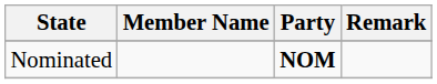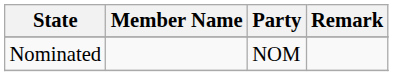Nominated | Party: bold -> normal
